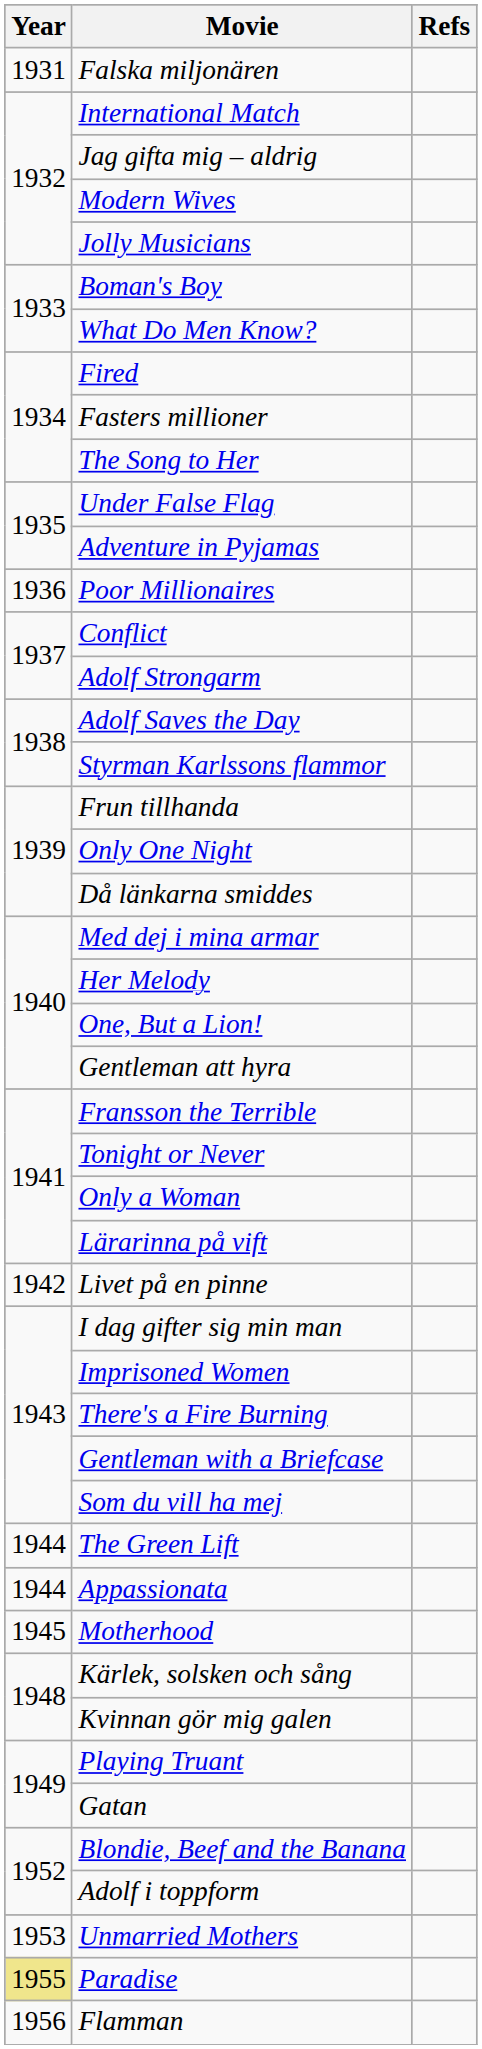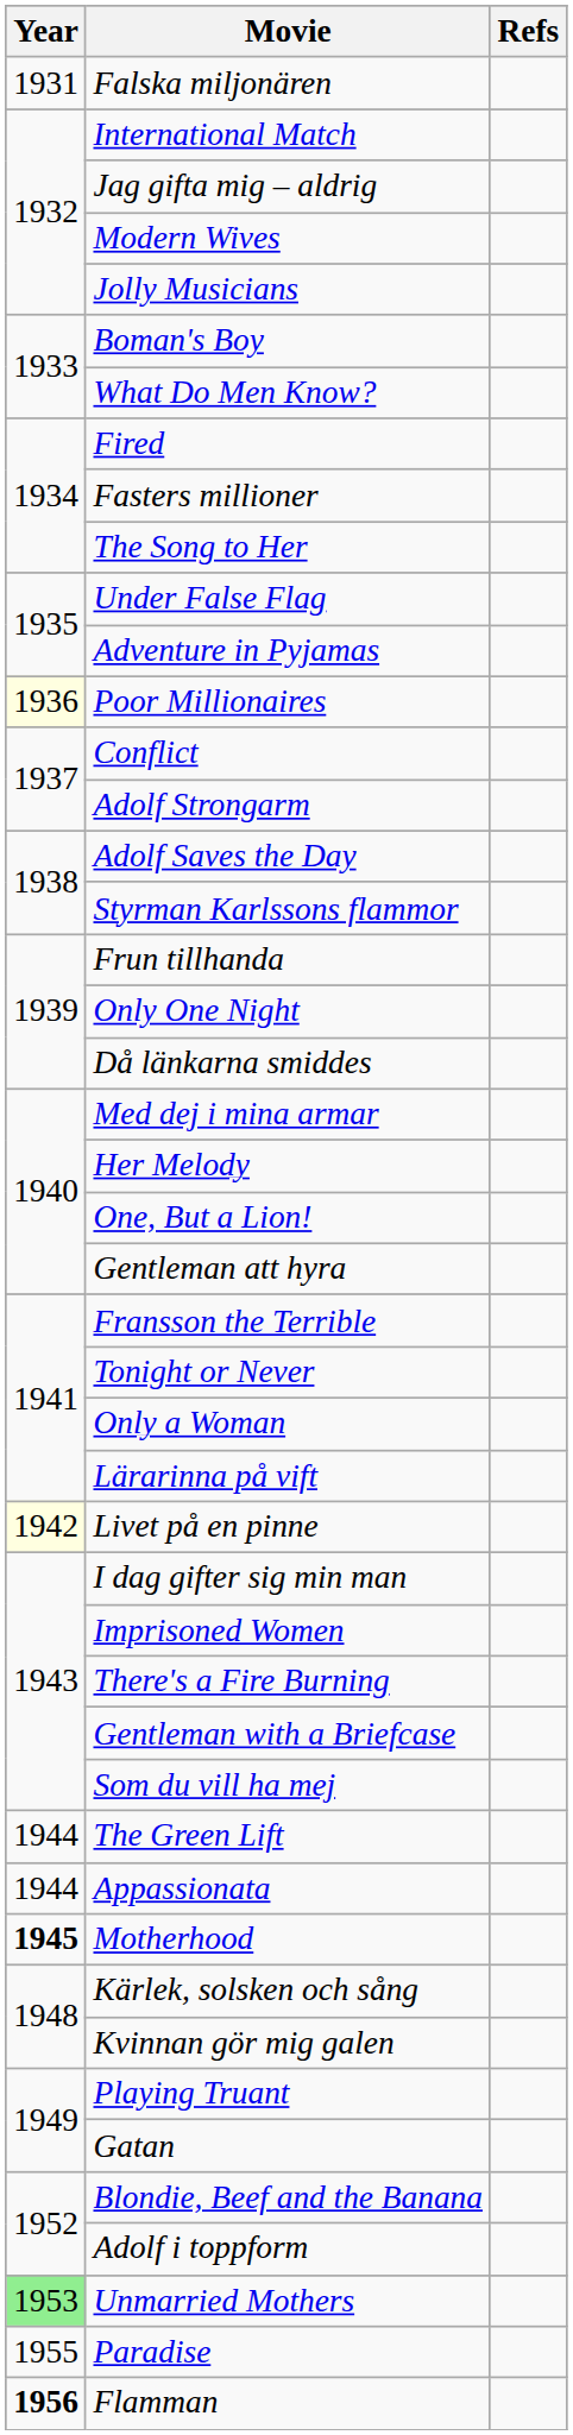Poor Millionaires | Year: no background -> lightyellow background
Livet på en pinne | Year: no background -> lightyellow background
Motherhood | Year: normal -> bold
Unmarried Mothers | Year: no background -> lightgreen background
Paradise | Year: khaki background -> no background
Flamman | Year: normal -> bold
